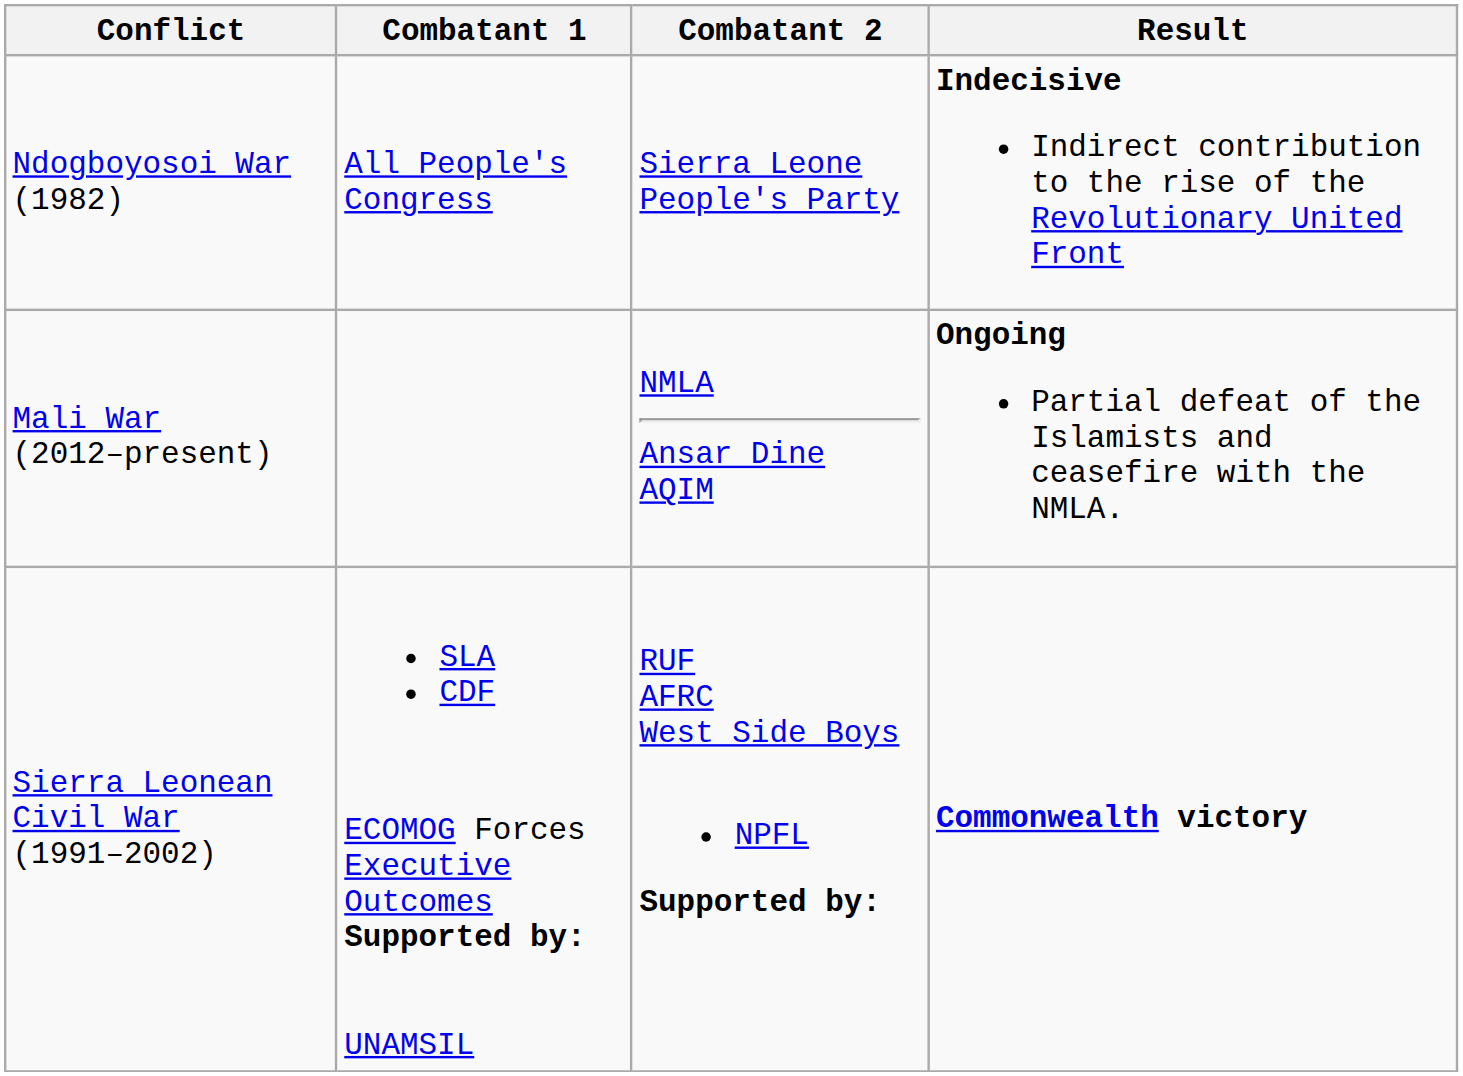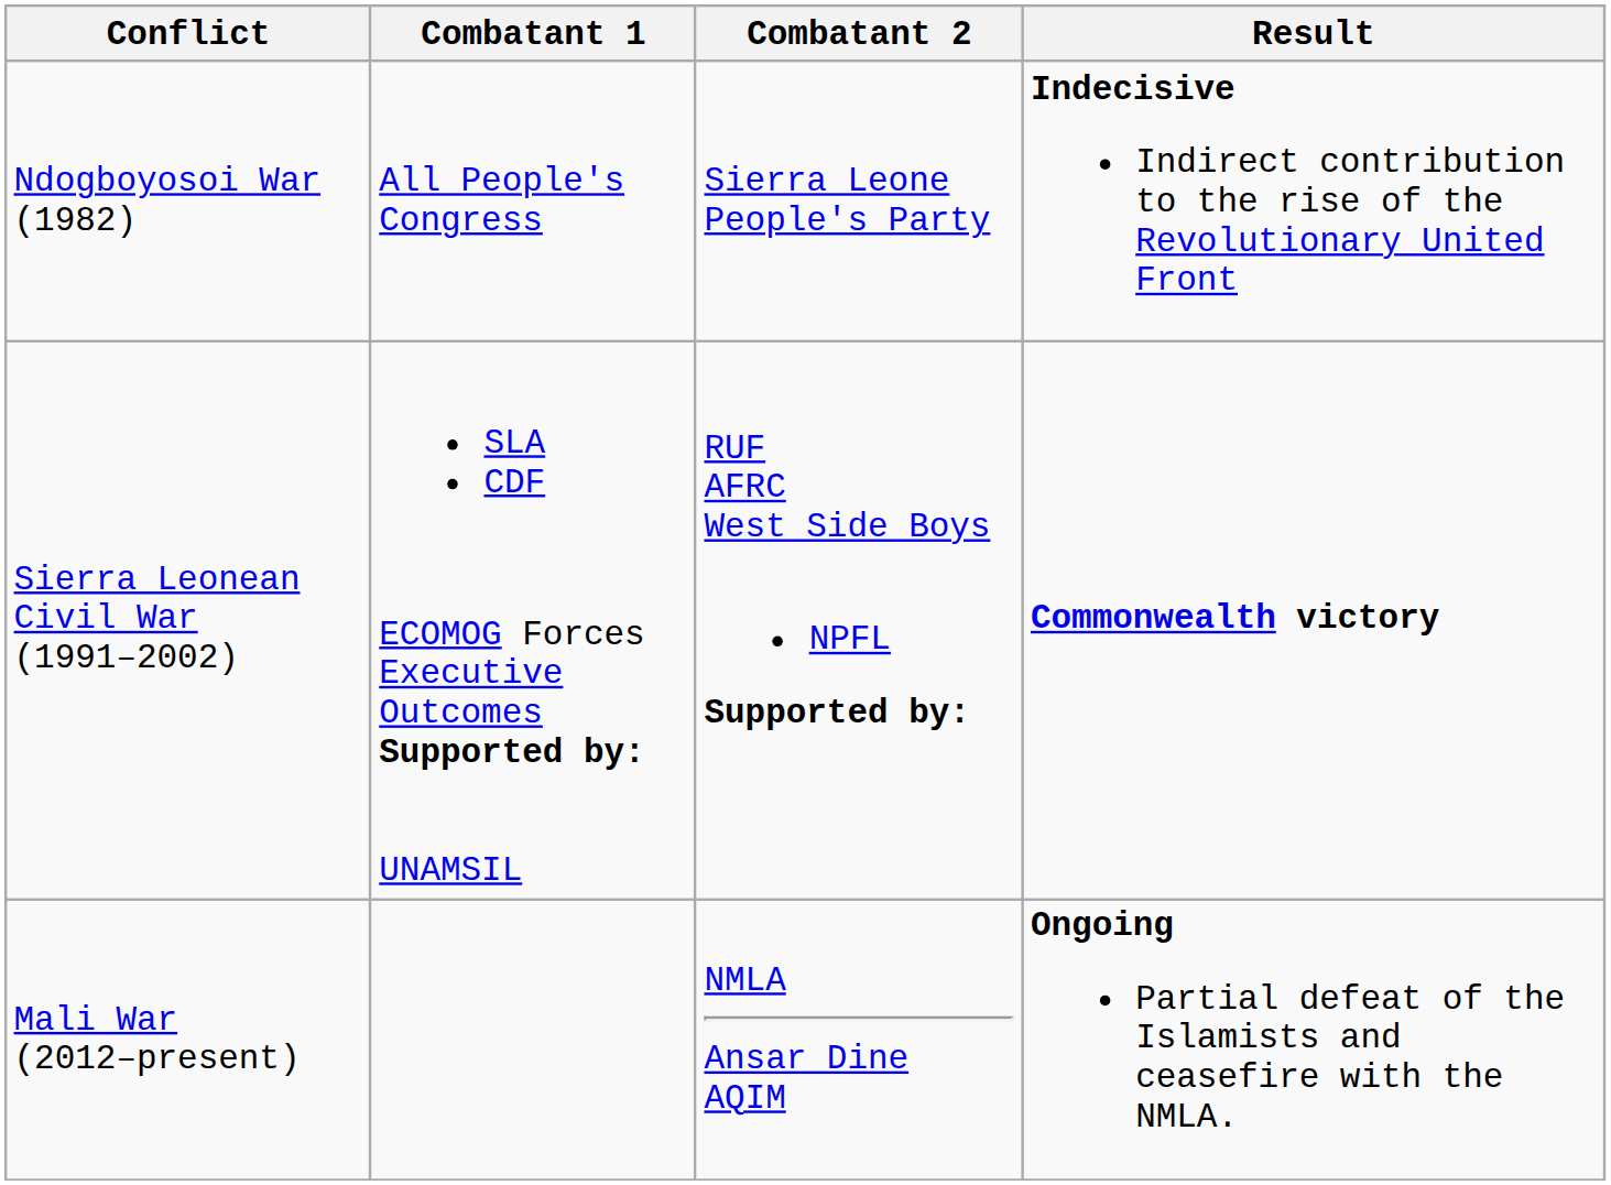rows swapped: Sierra Leonean Civil War (1991–2002) <-> Mali War (2012–present)
